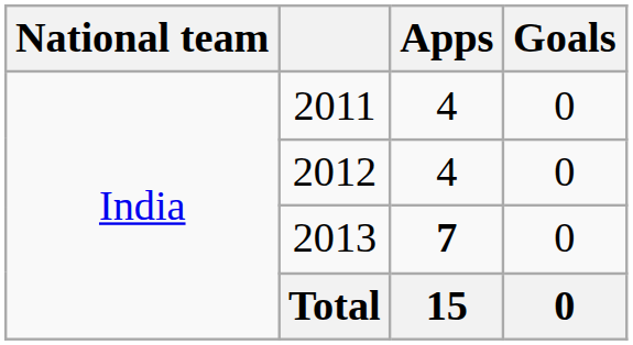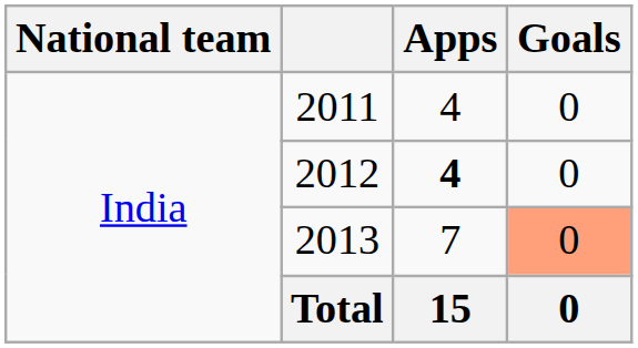2012 | Apps: normal -> bold
2013 | Apps: bold -> normal
2013 | Goals: no background -> lightsalmon background
